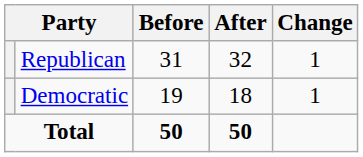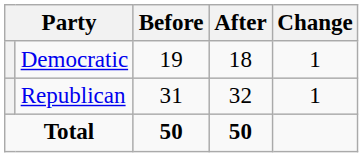rows swapped: Republican <-> Democratic
